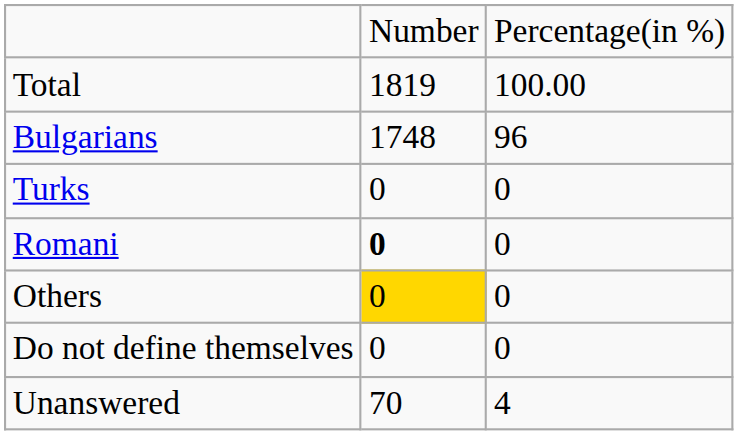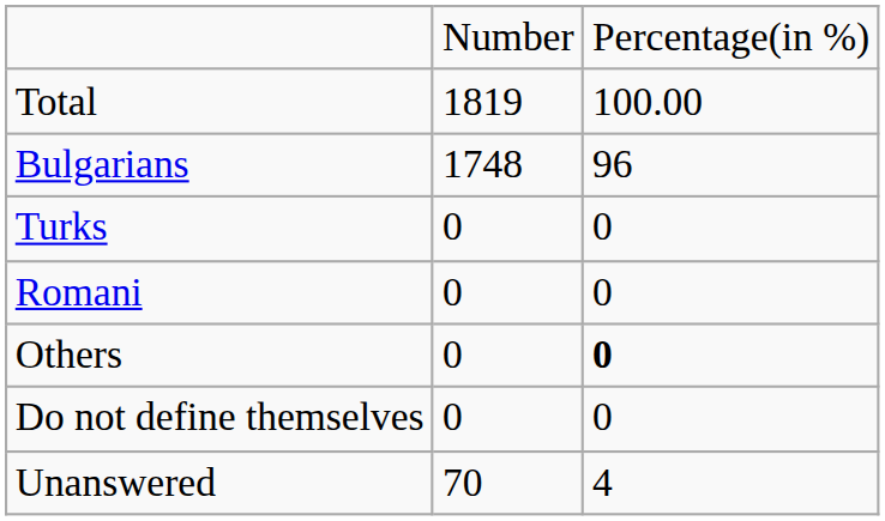Romani | column 2: bold -> normal
Others | column 2: gold background -> no background
Others | column 3: normal -> bold
